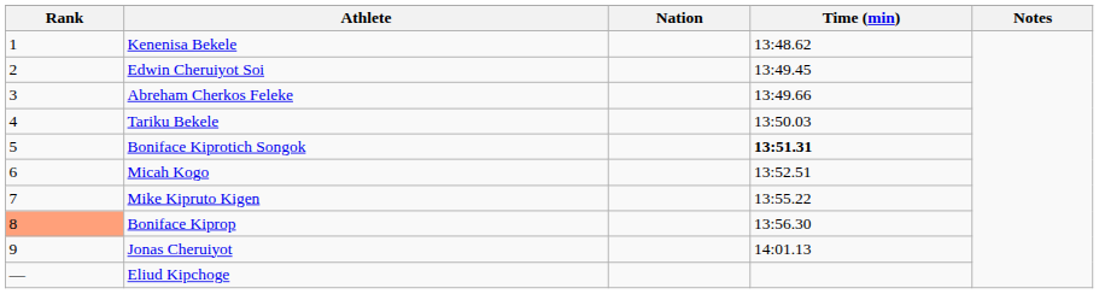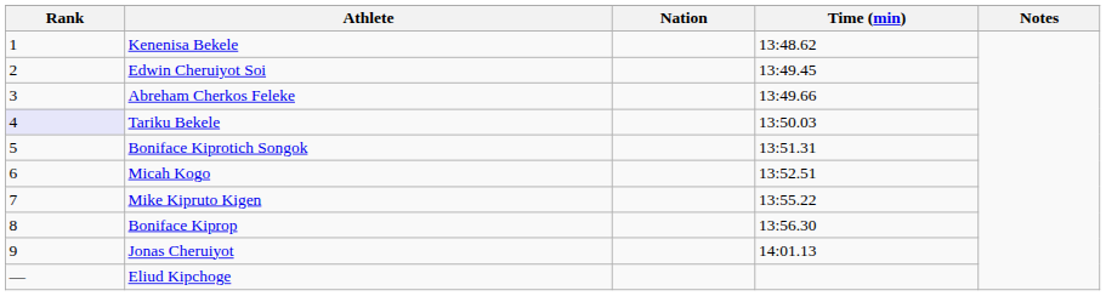Tariku Bekele | Rank: no background -> lavender background
Boniface Kiprotich Songok | Time (min): bold -> normal
Boniface Kiprop | Rank: lightsalmon background -> no background
